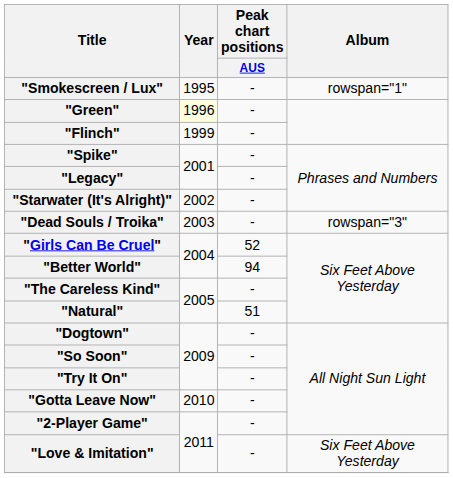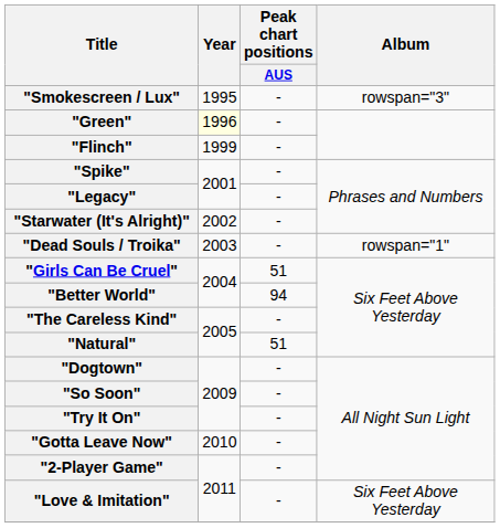"Smokescreen / Lux" | Album: rowspan="1" -> rowspan="3"
"Dead Souls / Troika" | Album: rowspan="3" -> rowspan="1"
"Girls Can Be Cruel" | Peak chart positions / AUS: 52 -> 51
